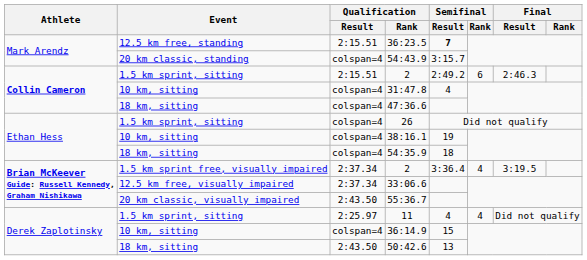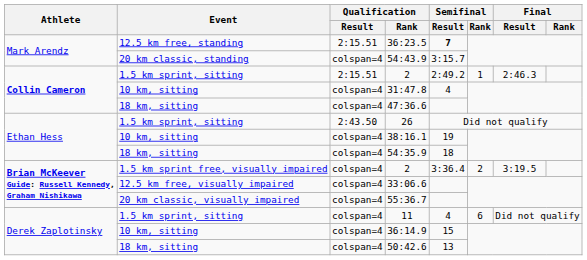1.5 km sprint, sitting / 2 | Semifinal / Rank: 6 -> 1
26 | Qualification / Result: colspan=4 -> 2:43.50
1.5 km sprint free, visually impaired / 2 | Qualification / Result: 2:37.34 -> colspan=4
1.5 km sprint free, visually impaired / 2 | Semifinal / Rank: 4 -> 2
33:06.6 | Qualification / Result: 2:37.34 -> colspan=4
55:36.7 | Qualification / Result: 2:43.50 -> colspan=4
11 | Qualification / Result: 2:25.97 -> colspan=4
11 | Semifinal / Rank: 4 -> 6
50:42.6 | Qualification / Result: 2:43.50 -> colspan=4
